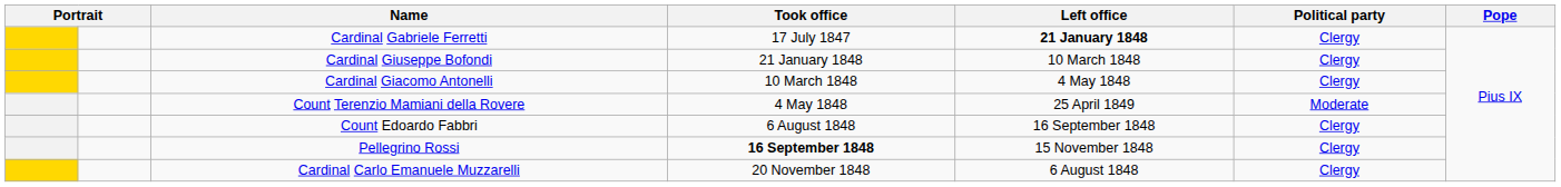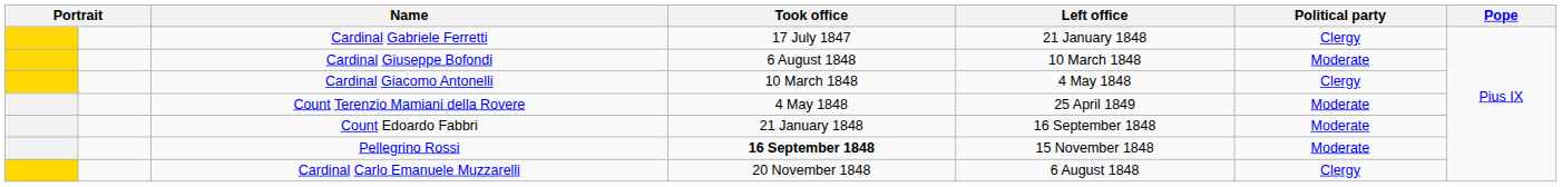Cardinal Gabriele Ferretti | Left office: bold -> normal
Cardinal Giuseppe Bofondi | Took office: 21 January 1848 -> 6 August 1848
Cardinal Giuseppe Bofondi | Political party: Clergy -> Moderate
Count Edoardo Fabbri | Took office: 6 August 1848 -> 21 January 1848
Count Edoardo Fabbri | Political party: Clergy -> Moderate
Pellegrino Rossi | Political party: Clergy -> Moderate
